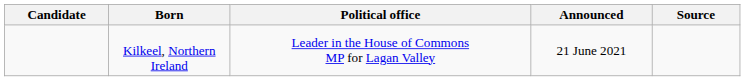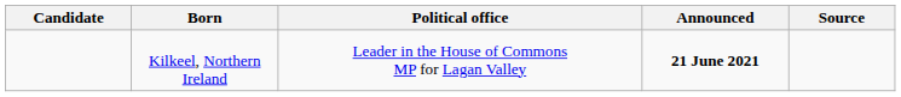Kilkeel, Northern Ireland | Announced: normal -> bold
